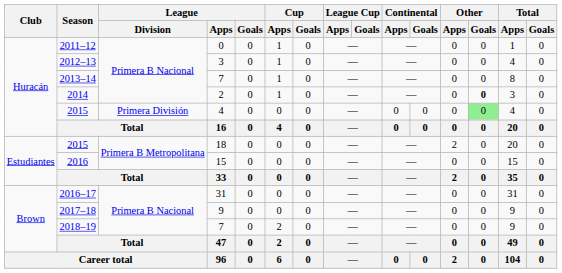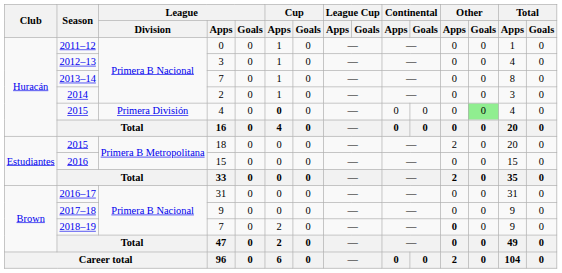2014 | Other / Goals: bold -> normal
2015 / 4 | Cup / Apps: normal -> bold
2018–19 | Other / Apps: normal -> bold
